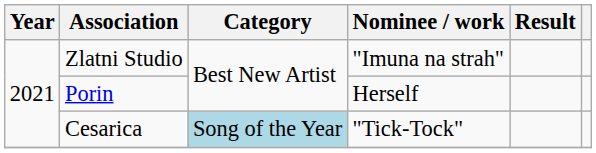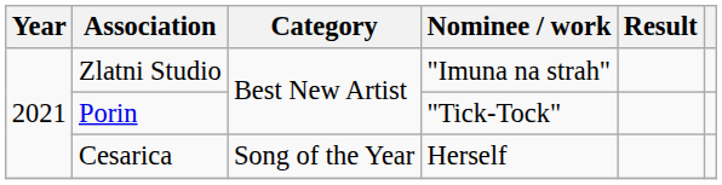Porin | Nominee / work: Herself -> "Tick-Tock"
Cesarica | Category: lightblue background -> no background
Cesarica | Nominee / work: "Tick-Tock" -> Herself
